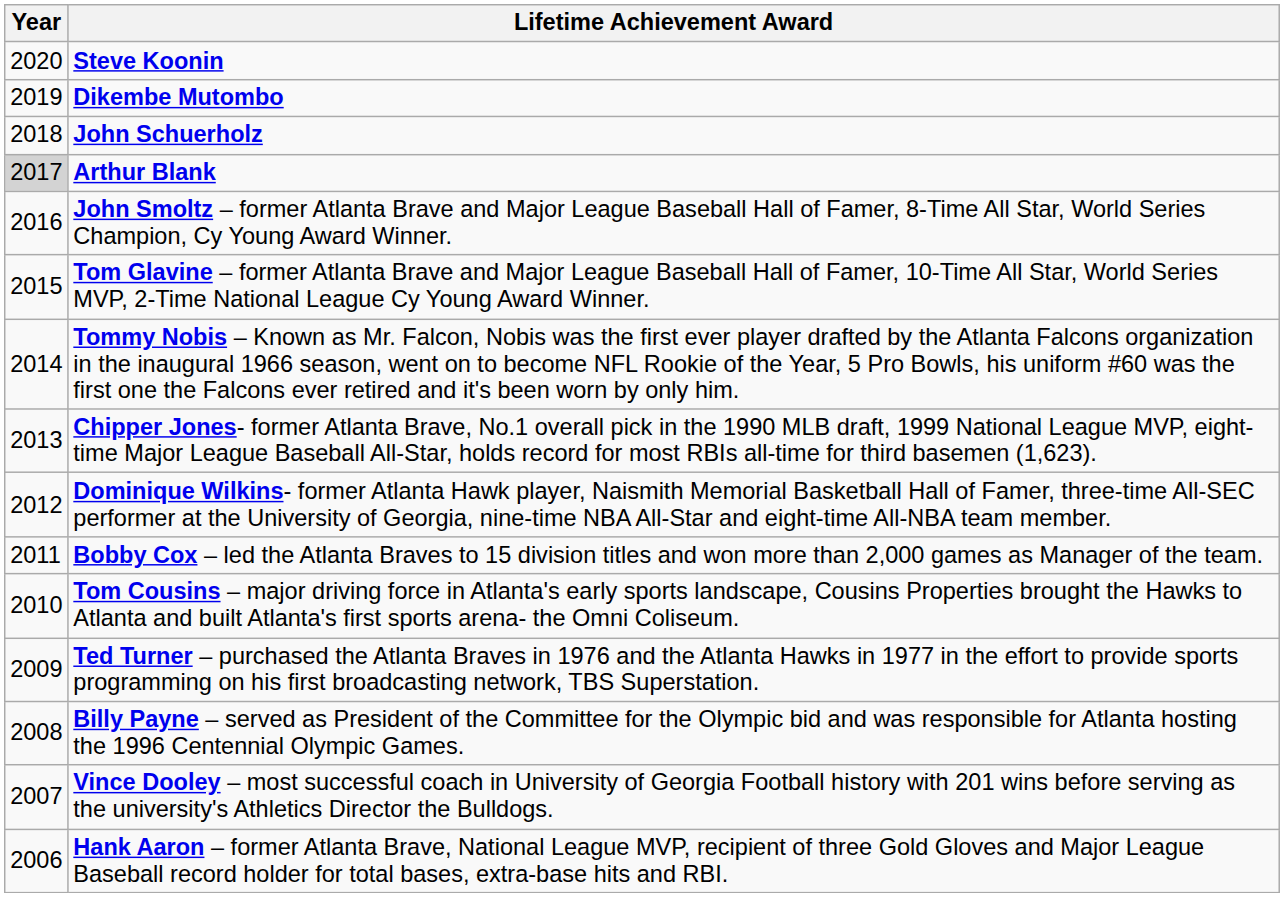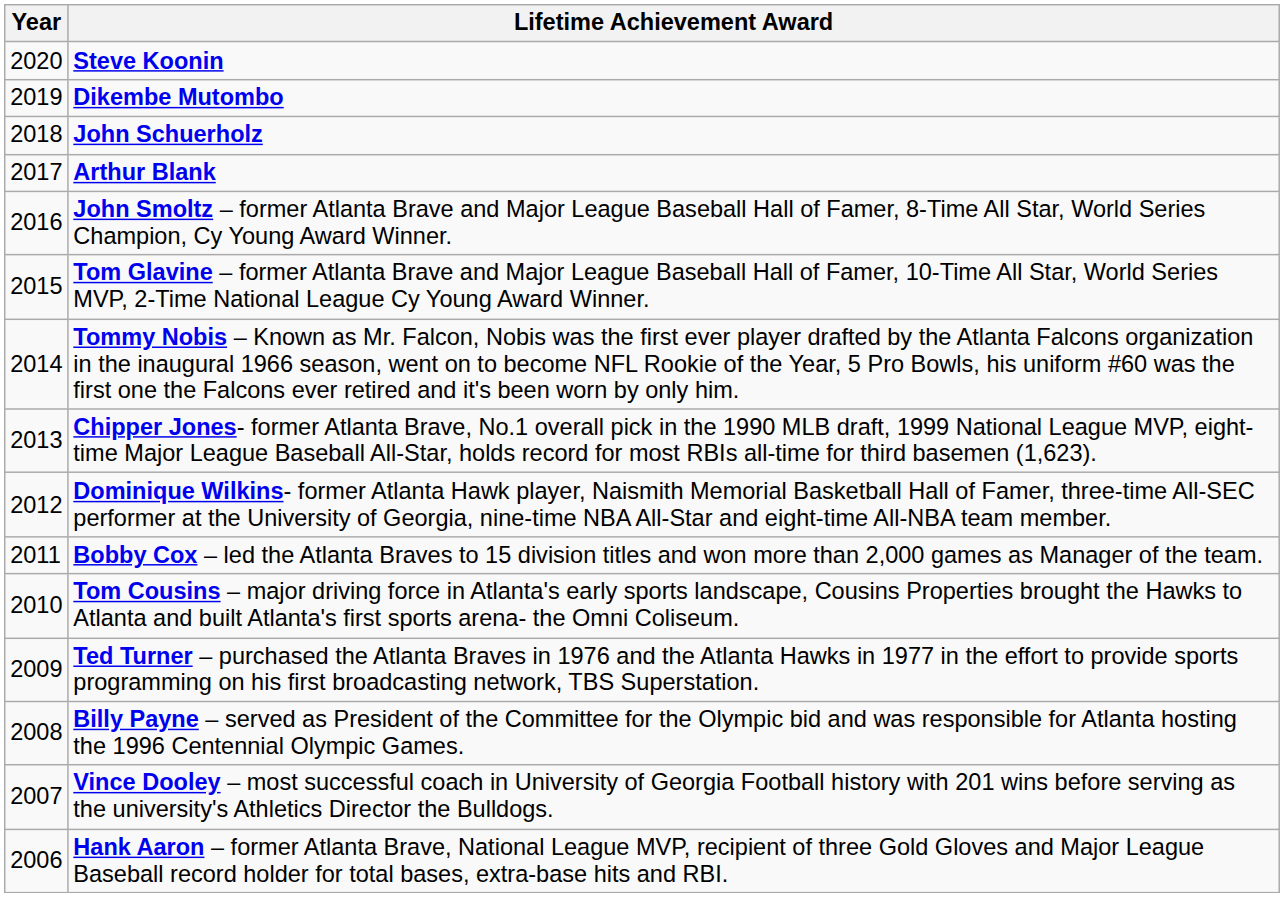Arthur Blank | Year: lightgrey background -> no background
